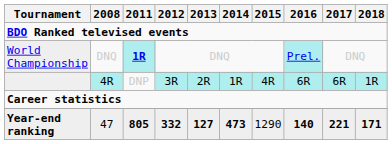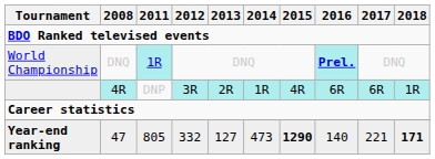World Championship | 2011: bold -> normal
World Championship | 2016: normal -> bold
Year-end ranking | 2011: bold -> normal
Year-end ranking | 2012: bold -> normal
Year-end ranking | 2013: bold -> normal
Year-end ranking | 2014: bold -> normal
Year-end ranking | 2015: normal -> bold
Year-end ranking | 2016: bold -> normal
Year-end ranking | 2017: bold -> normal
